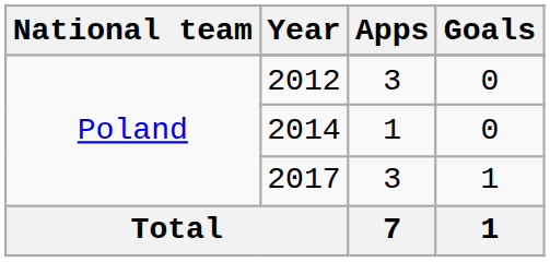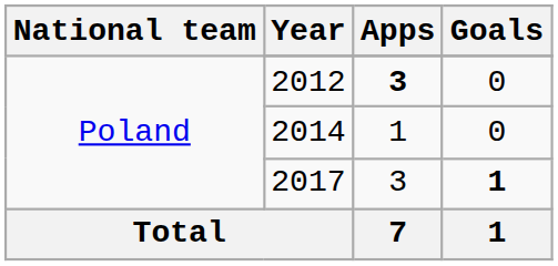2012 | Apps: normal -> bold
2017 | Goals: normal -> bold
